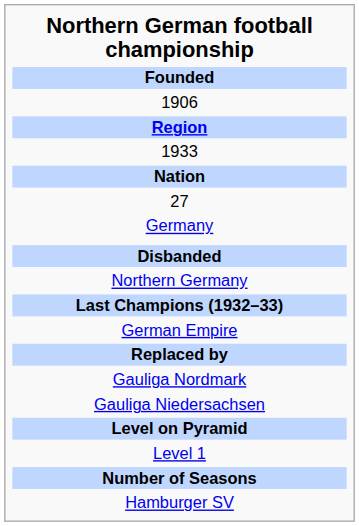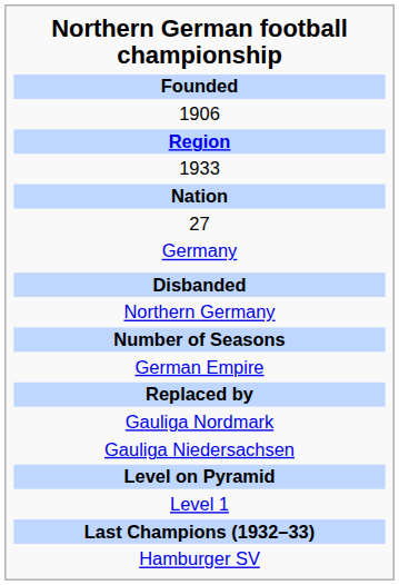row 11 | column 1: Last Champions (1932–33) -> Number of Seasons
row 18 | column 1: Number of Seasons -> Last Champions (1932–33)
